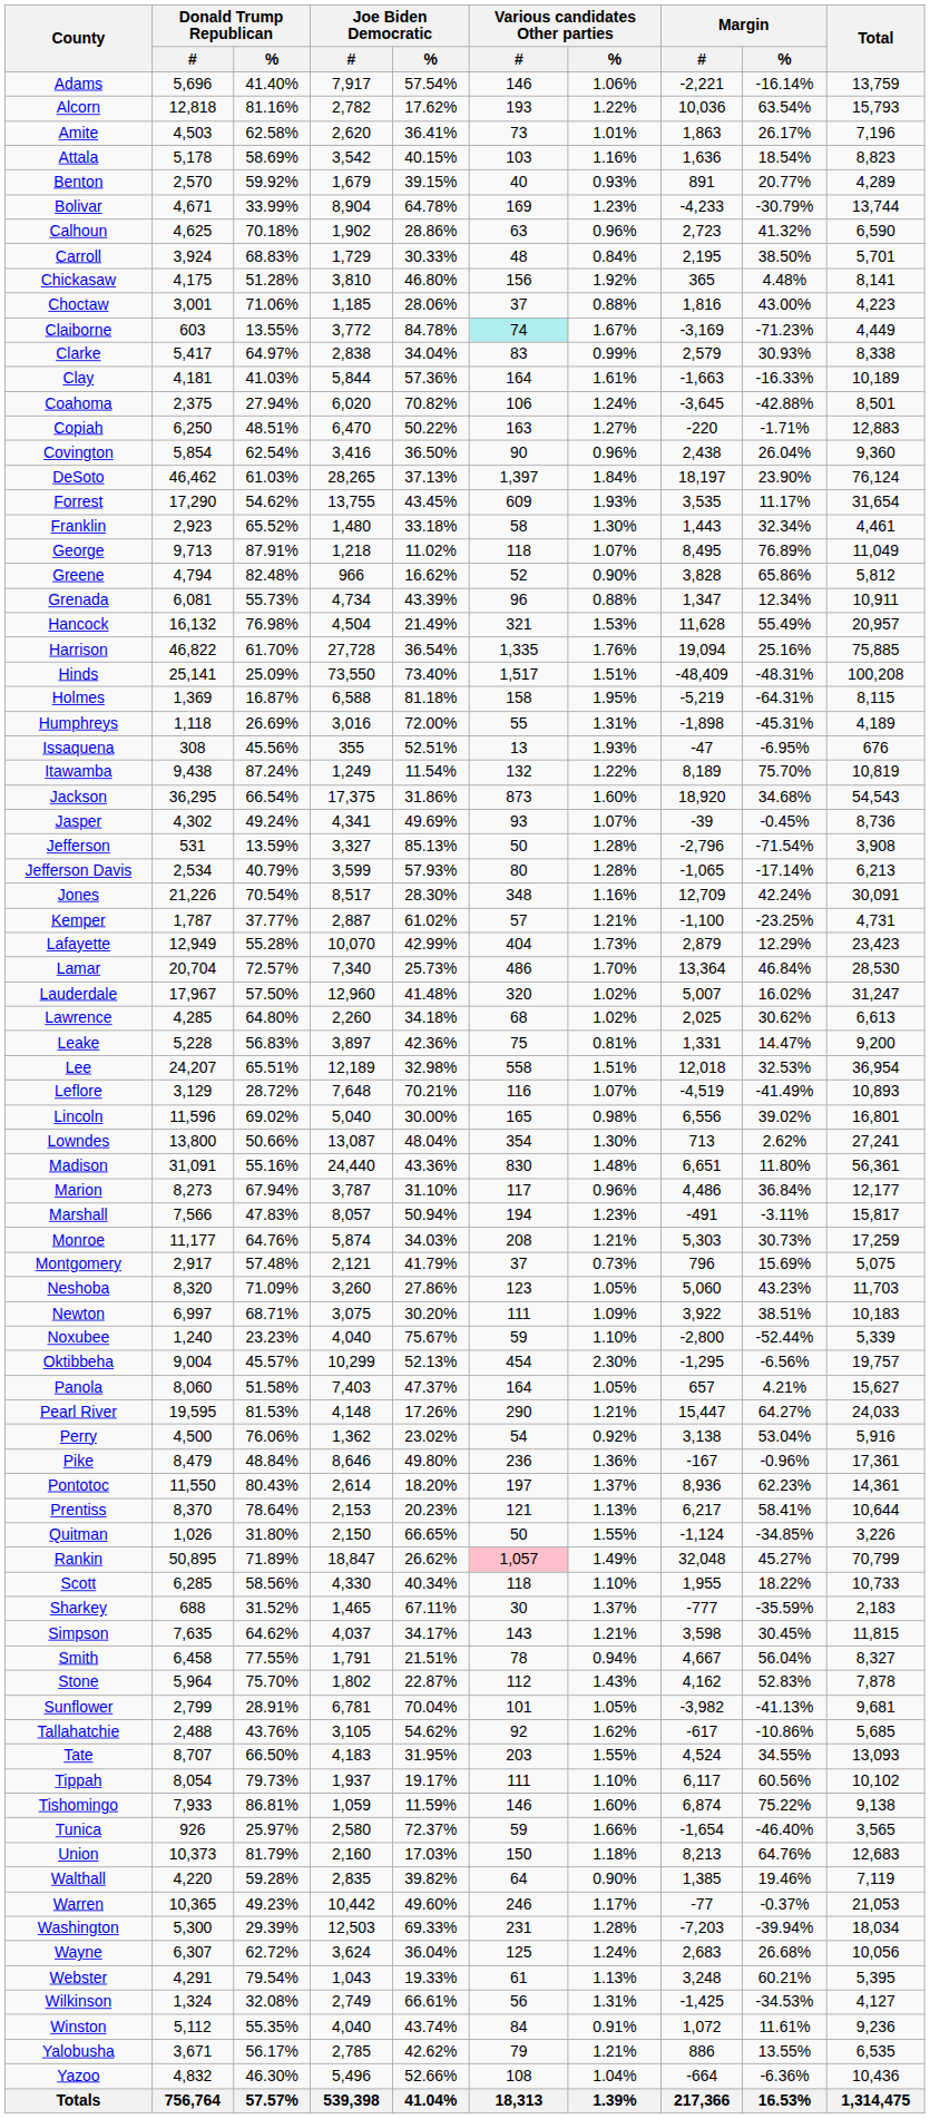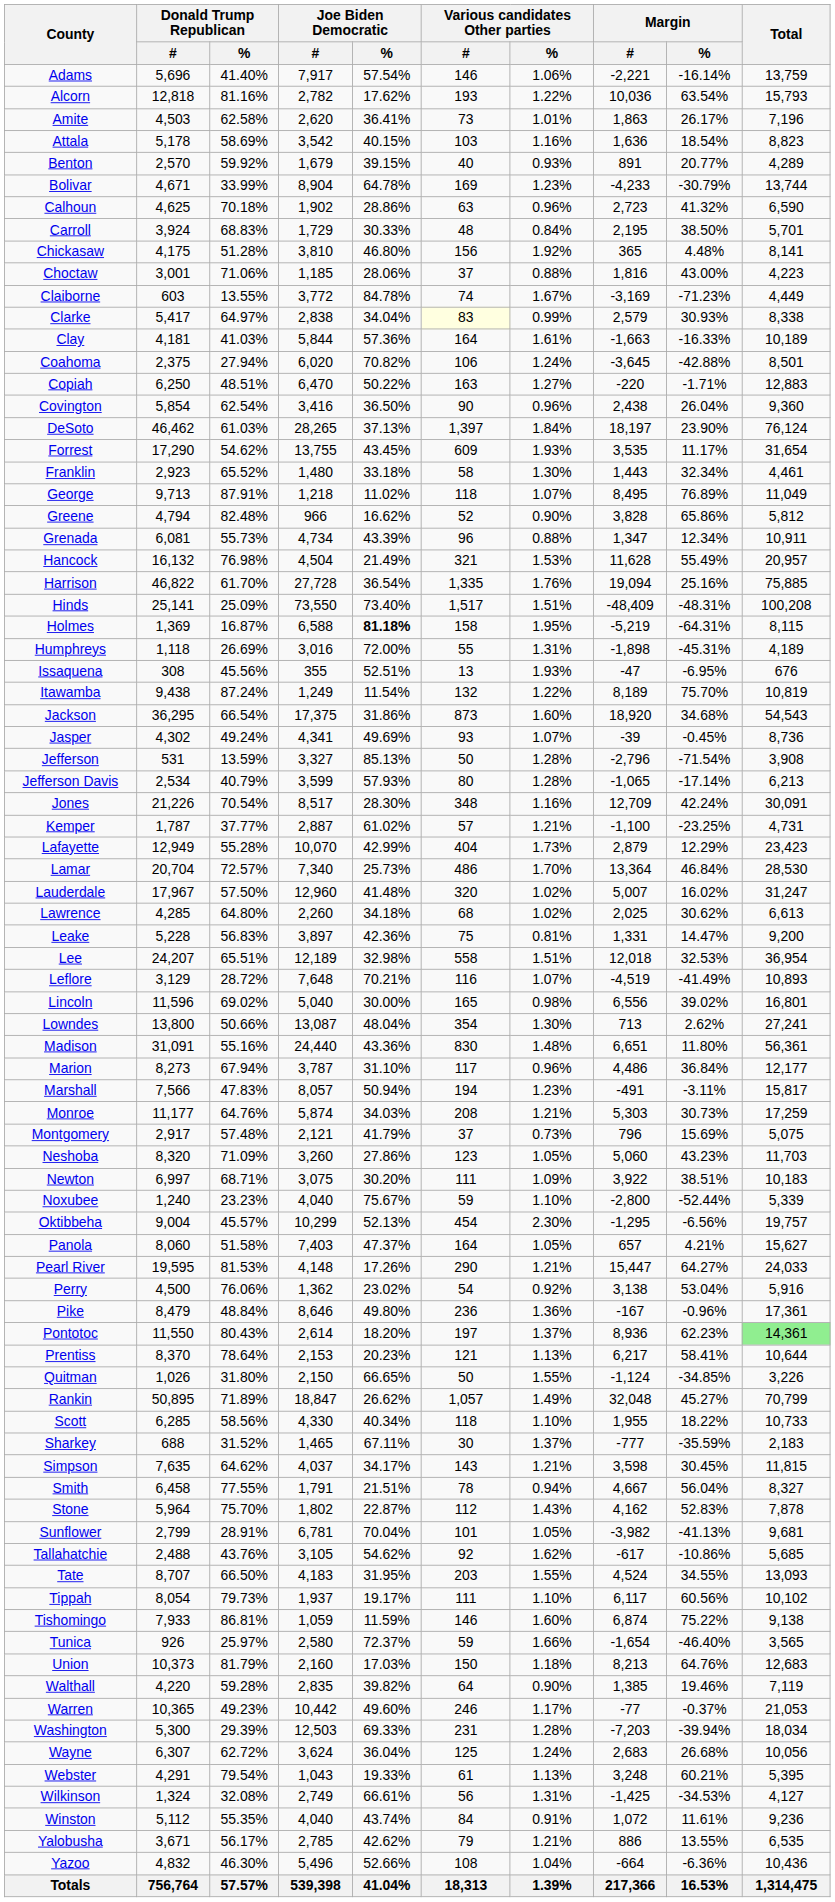Claiborne | Various candidates Other parties / #: paleturquoise background -> no background
Clarke | Various candidates Other parties / #: no background -> lightyellow background
Holmes | Joe Biden Democratic / %: normal -> bold
Pontotoc | Total: no background -> lightgreen background
Rankin | Various candidates Other parties / #: pink background -> no background
